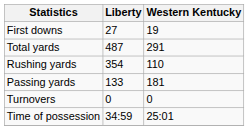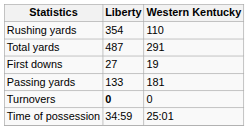rows swapped: First downs <-> Rushing yards
Turnovers | Liberty: normal -> bold
